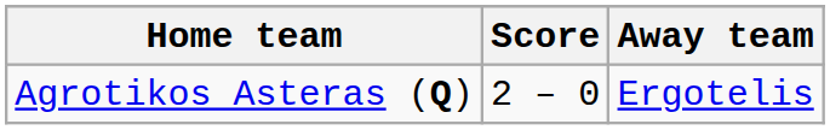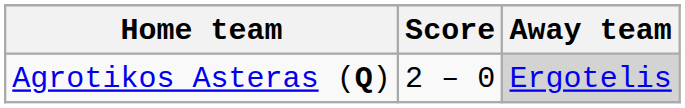Agrotikos Asteras (Q) | Away team: no background -> lightgrey background
